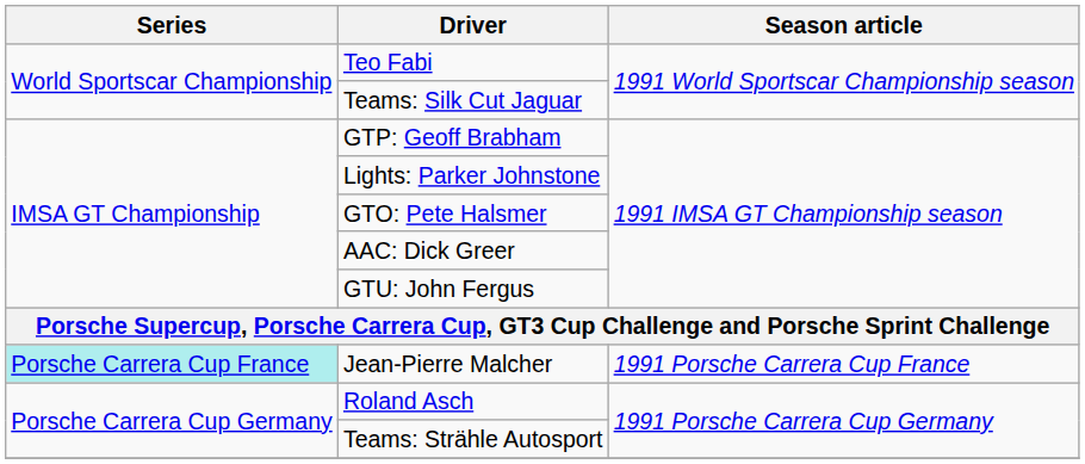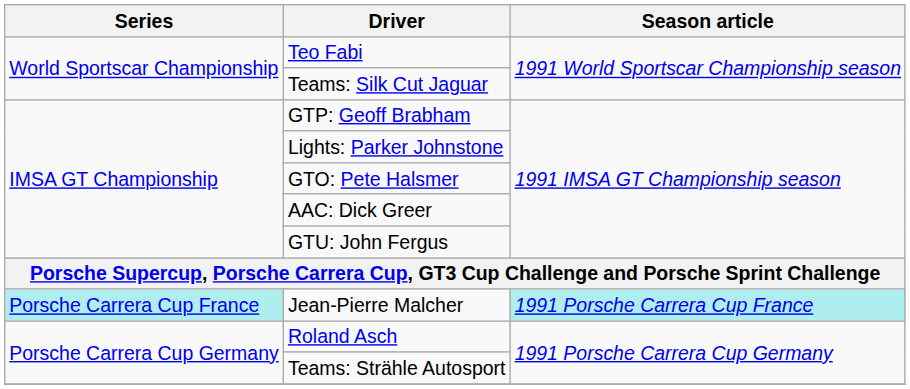Jean-Pierre Malcher | Season article: no background -> paleturquoise background
